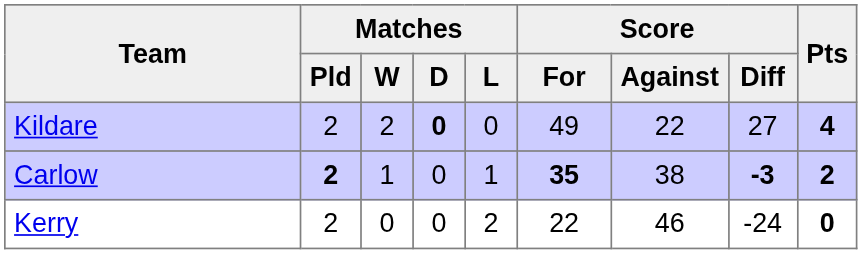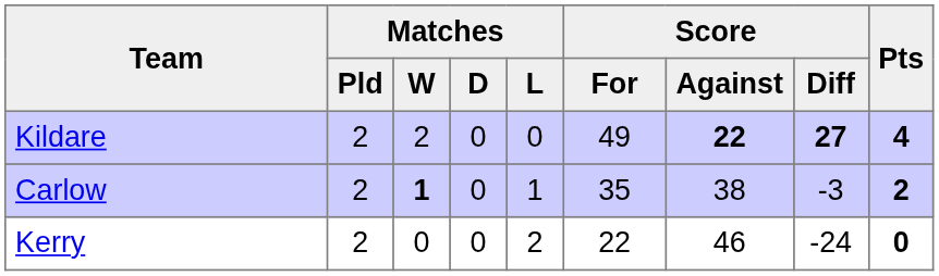Kildare | Matches / D: bold -> normal
Kildare | Score / Against: normal -> bold
Kildare | Score / Diff: normal -> bold
Carlow | Matches / Pld: bold -> normal
Carlow | Matches / W: normal -> bold
Carlow | Score / For: bold -> normal
Carlow | Score / Diff: bold -> normal
